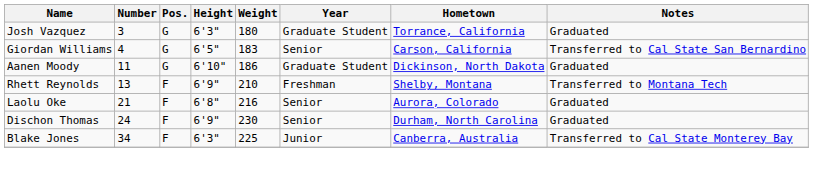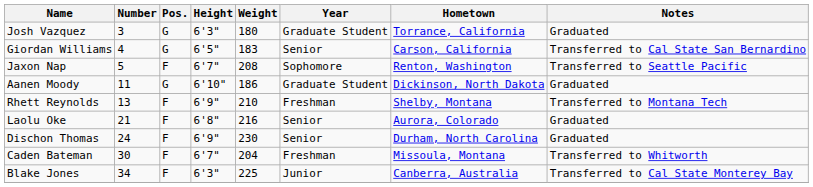+ row: Jaxon Nap | 5 | F | 6'7" | 208 | Sophomore | Renton, Washington | Transferred to Seattle Pacific
+ row: Caden Bateman | 30 | F | 6'7" | 204 | Freshman | Missoula, Montana | Transferred to Whitworth
